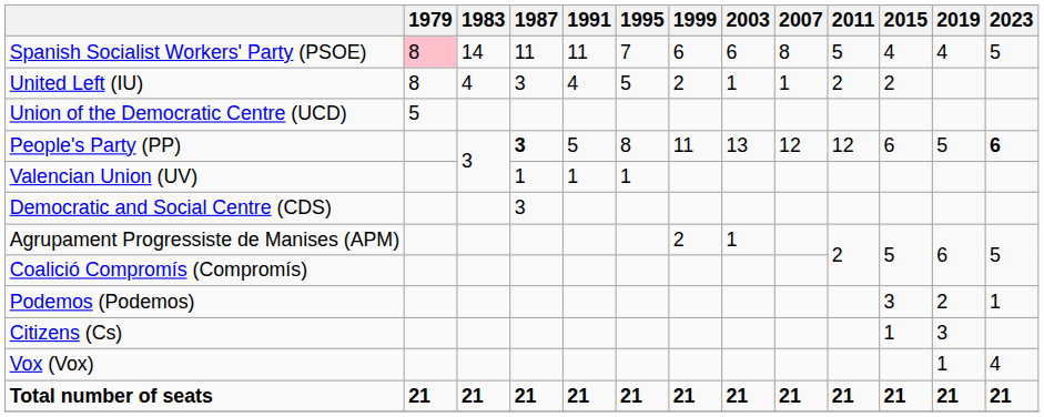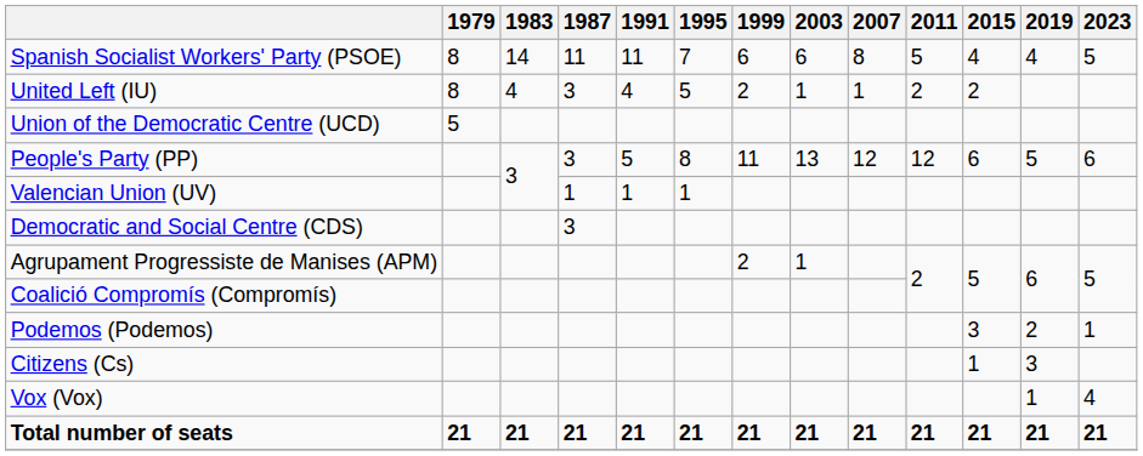Spanish Socialist Workers' Party (PSOE) | 1979: pink background -> no background
People's Party (PP) | 1987: bold -> normal
People's Party (PP) | 2023: bold -> normal
